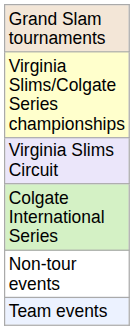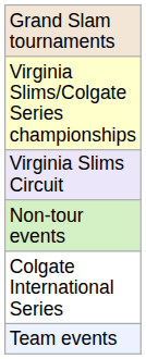row 4 | column 1: Colgate International Series -> Non-tour events
row 5 | column 1: Non-tour events -> Colgate International Series
